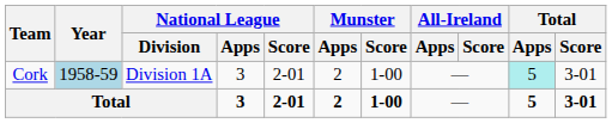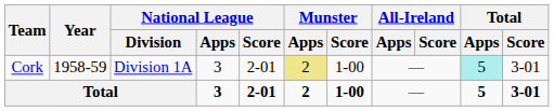Cork | Year: lightblue background -> no background
Cork | Munster / Apps: no background -> khaki background
